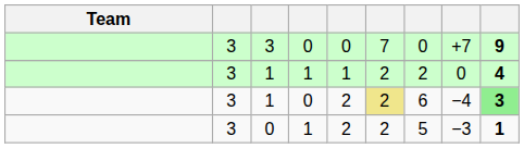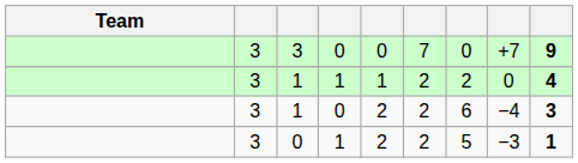row 4 | column 6: khaki background -> no background
row 4 | column 9: lightgreen background -> no background
